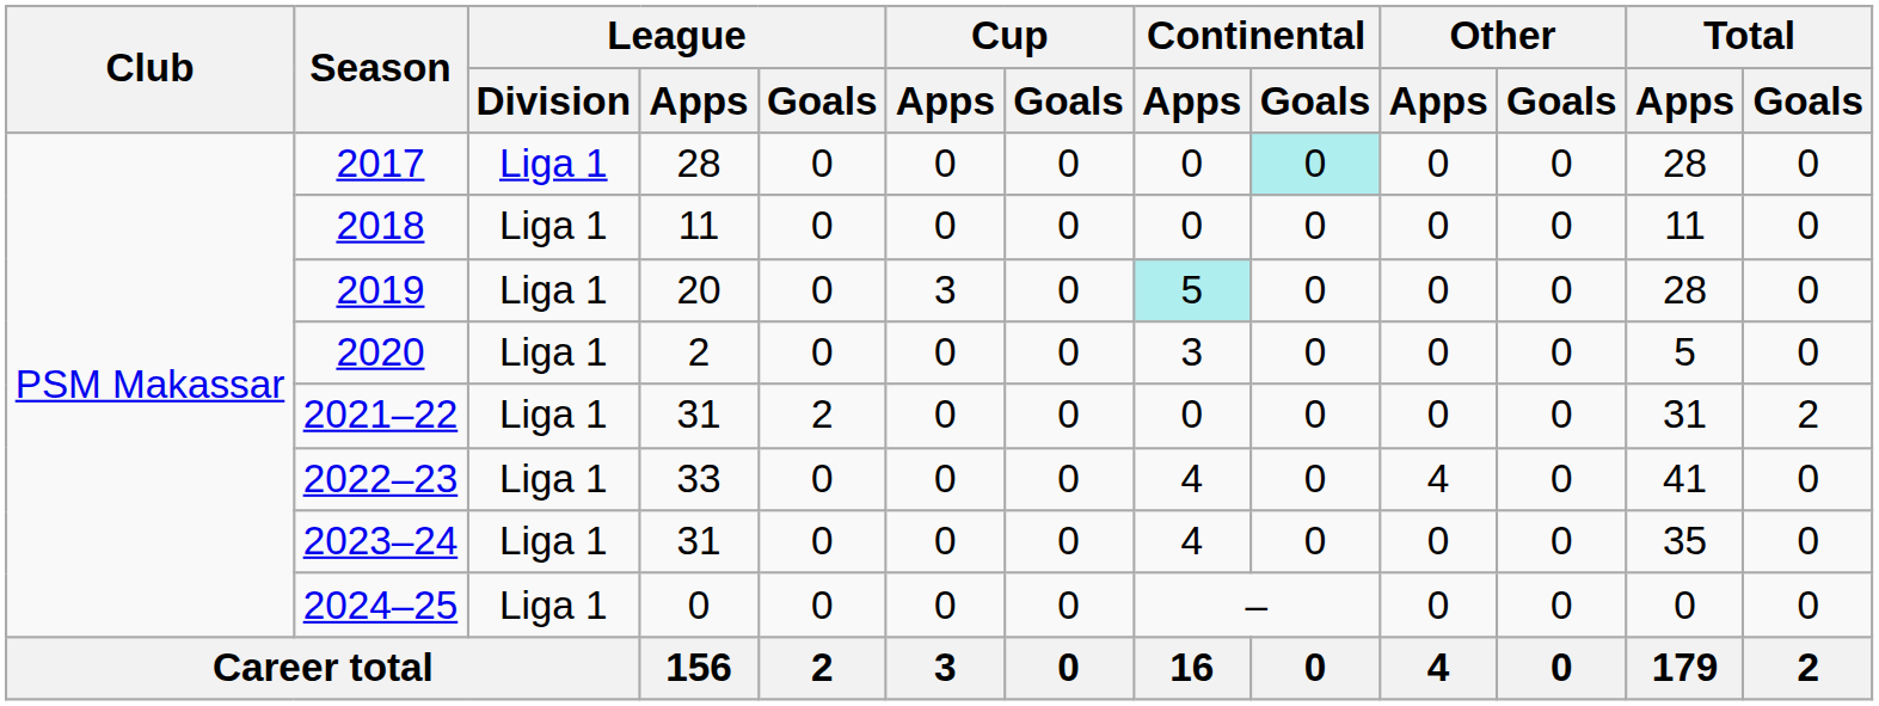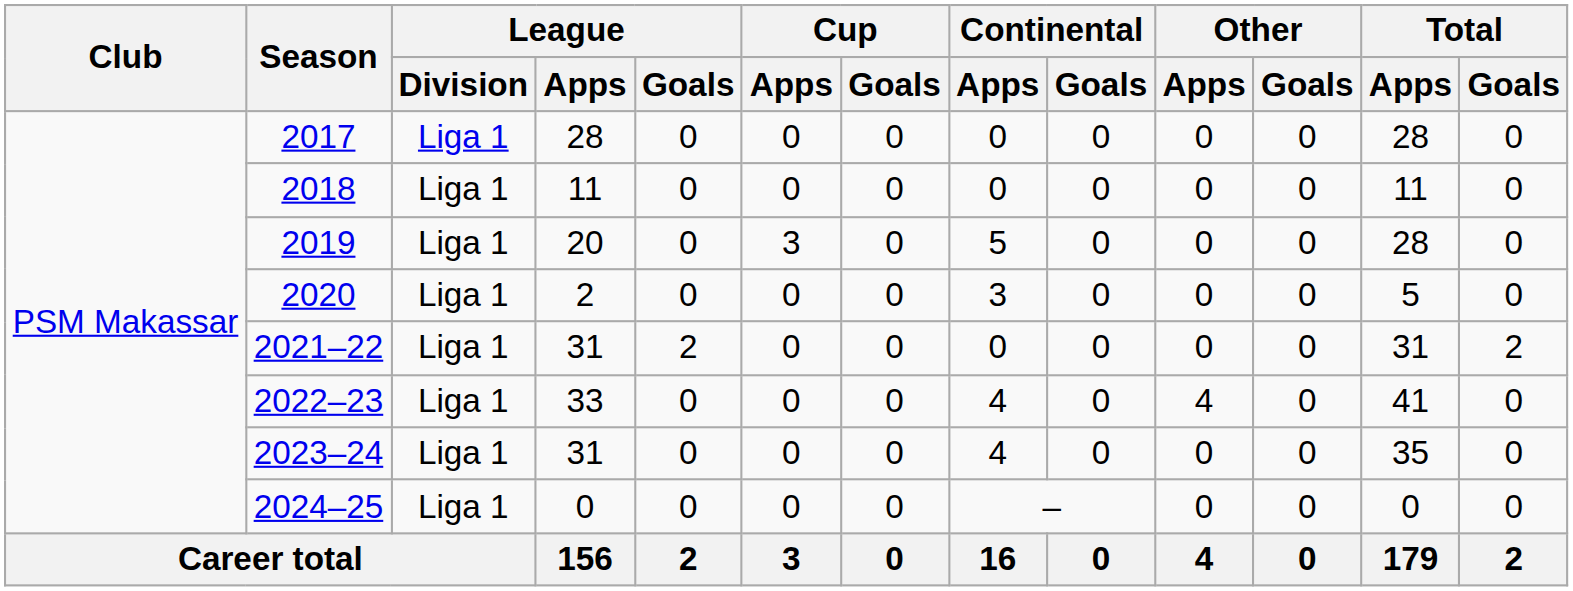2017 | Continental / Goals: paleturquoise background -> no background
2019 | Continental / Apps: paleturquoise background -> no background
